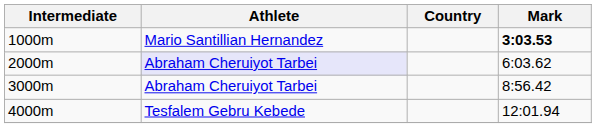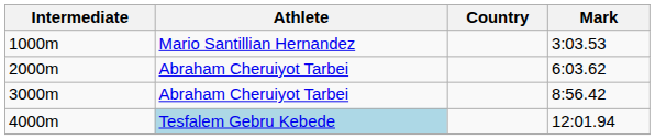1000m | Mark: bold -> normal
2000m | Athlete: lavender background -> no background
4000m | Athlete: no background -> lightblue background
